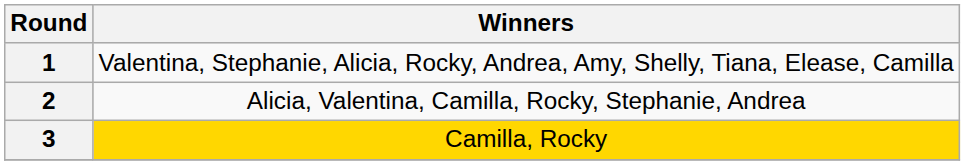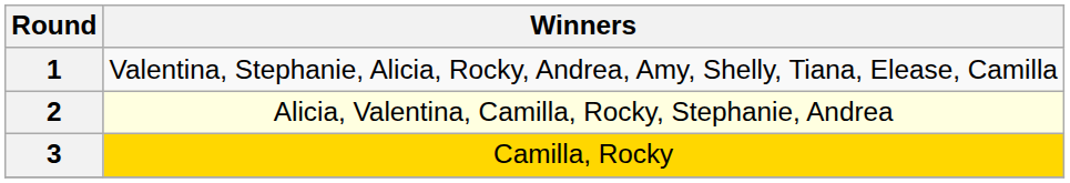2 | Winners: no background -> lightyellow background
